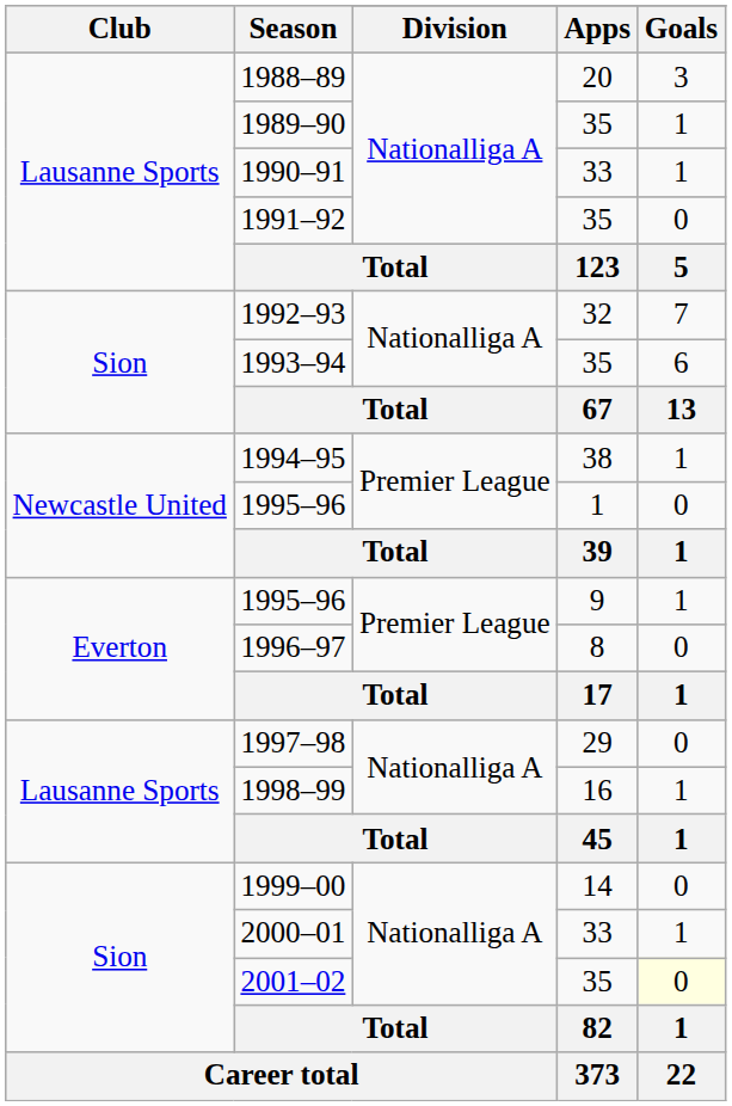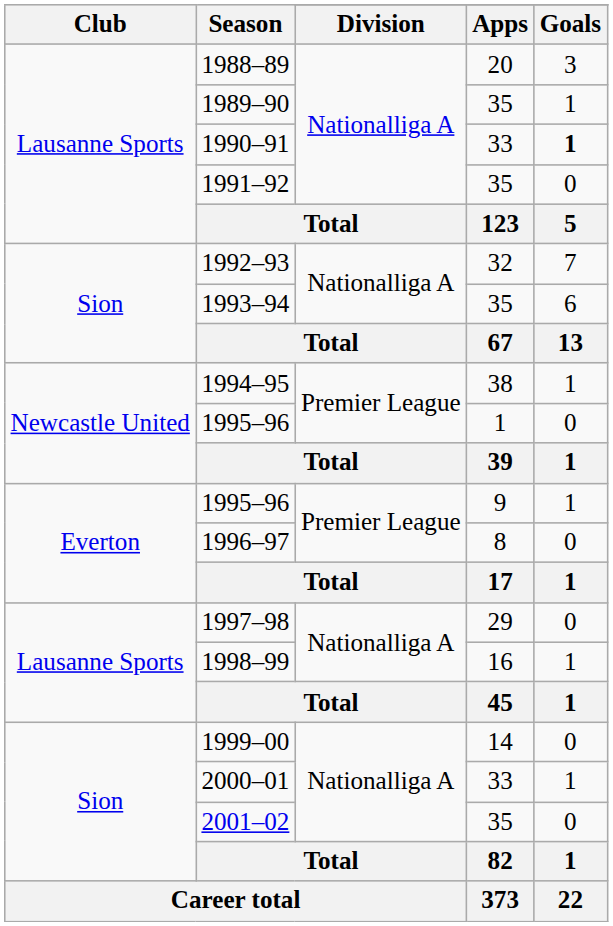1990–91 | Goals: normal -> bold
2001–02 | Goals: lightyellow background -> no background
